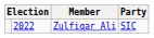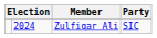Zulfiqar Ali | column 2: 2022 -> 2024
